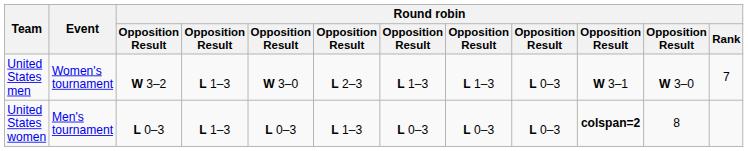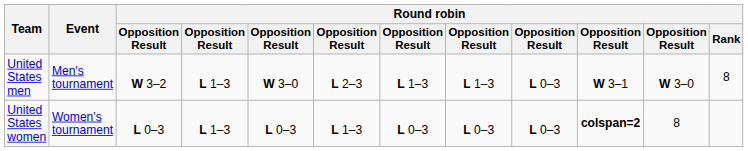United States men | Event: Women's tournament -> Men's tournament
United States men | Round robin / Rank: 7 -> 8
United States women | Event: Men's tournament -> Women's tournament
